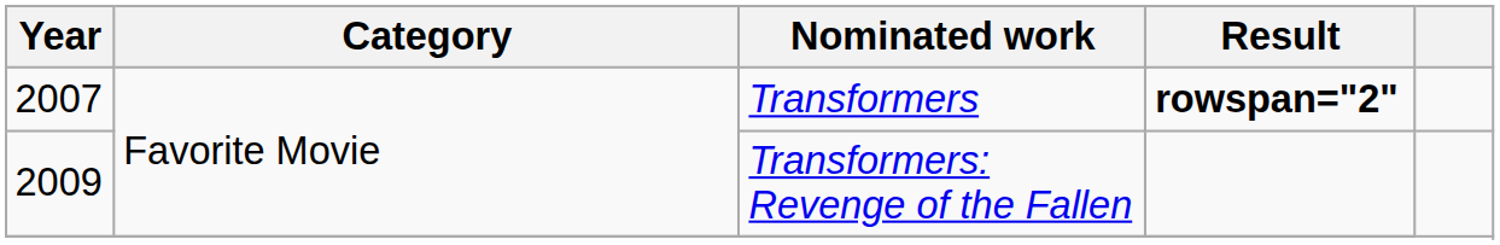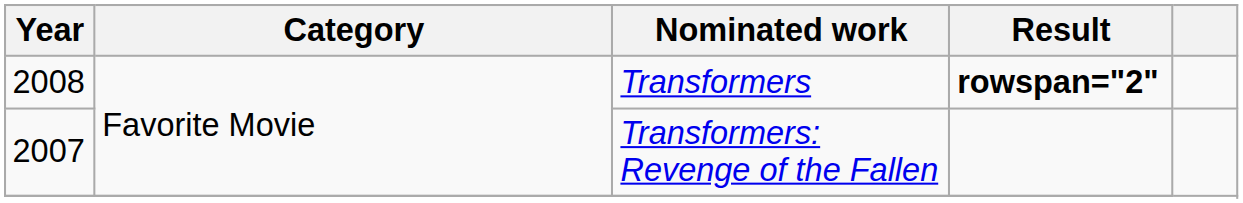Transformers | Year: 2007 -> 2008
Transformers: Revenge of the Fallen | Year: 2009 -> 2007
